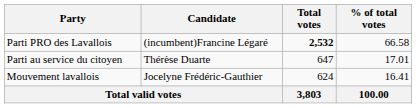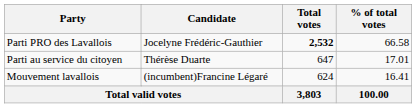Parti PRO des Lavallois | Candidate: (incumbent)Francine Légaré -> Jocelyne Frédéric-Gauthier
Mouvement lavallois | Candidate: Jocelyne Frédéric-Gauthier -> (incumbent)Francine Légaré
